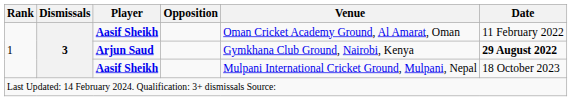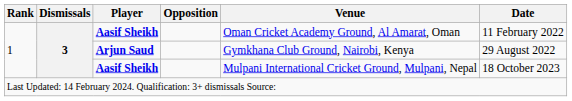Arjun Saud | Date: bold -> normal
